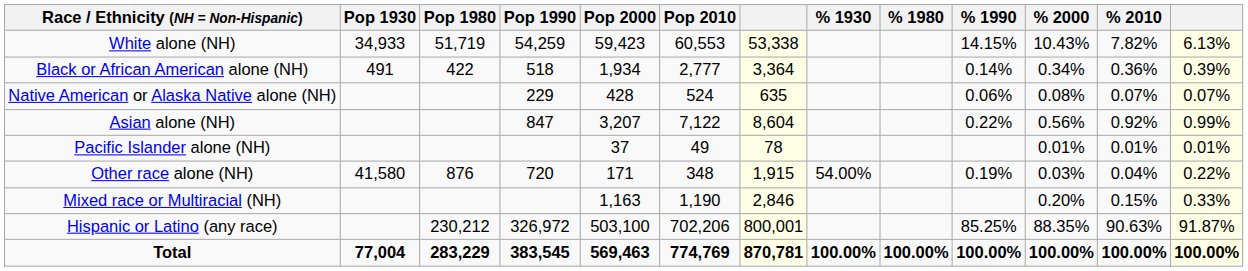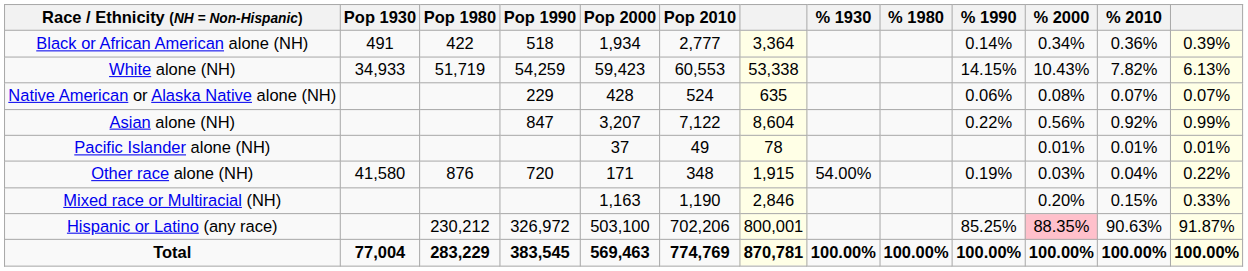rows swapped: White alone (NH) <-> Black or African American alone (NH)
Hispanic or Latino (any race) | % 2000: no background -> pink background
